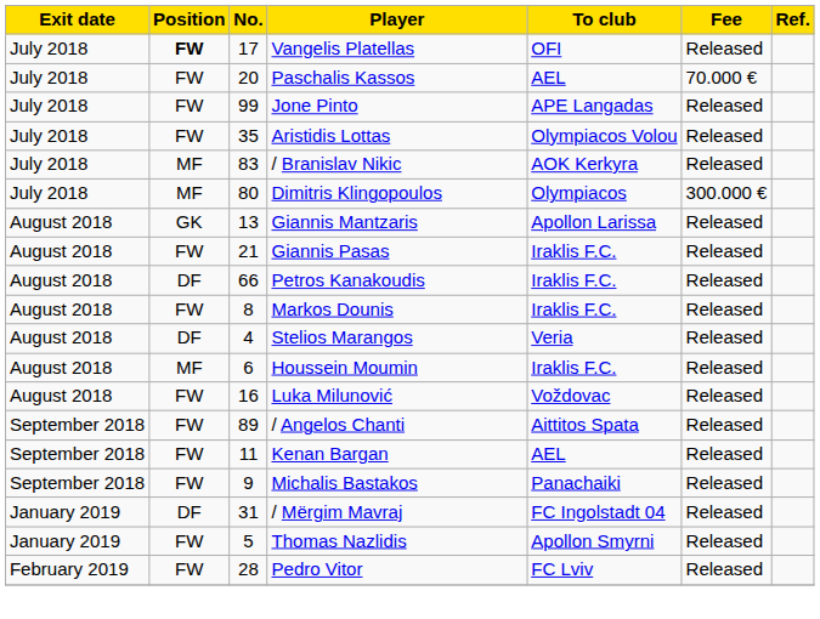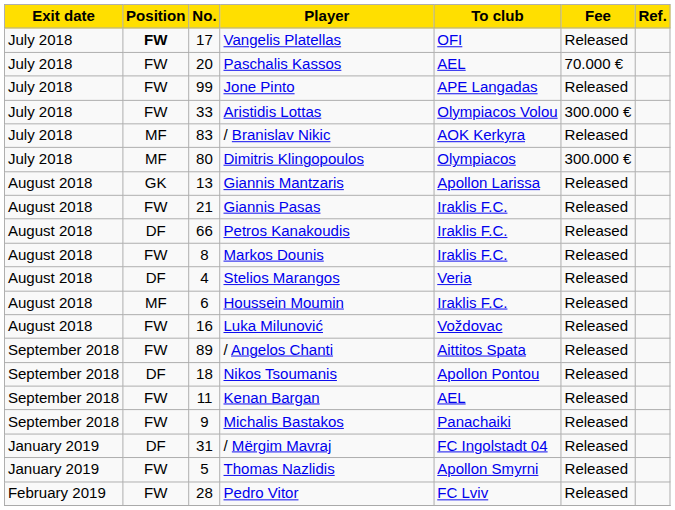Aristidis Lottas | No.: 35 -> 33
Aristidis Lottas | Fee: Released -> 300.000 €
+ row: September 2018 | DF | 18 | Nikos Tsoumanis | Apollon Pontou | Released
